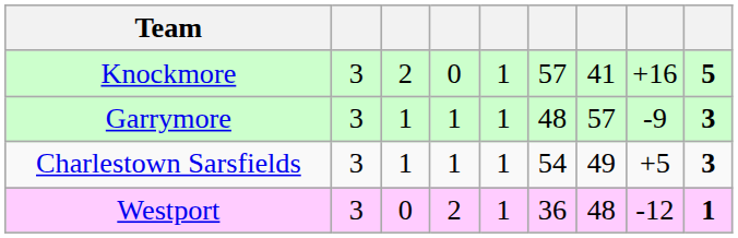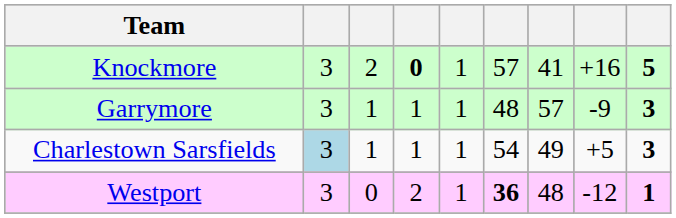Knockmore | column 4: normal -> bold
Charlestown Sarsfields | column 2: no background -> lightblue background
Westport | column 6: normal -> bold
